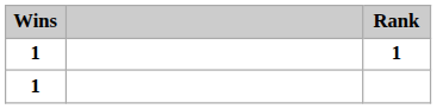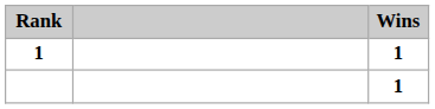columns swapped: Rank <-> Wins
